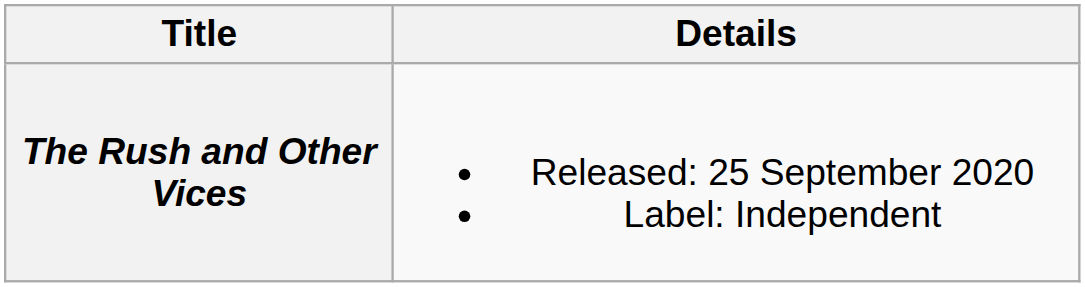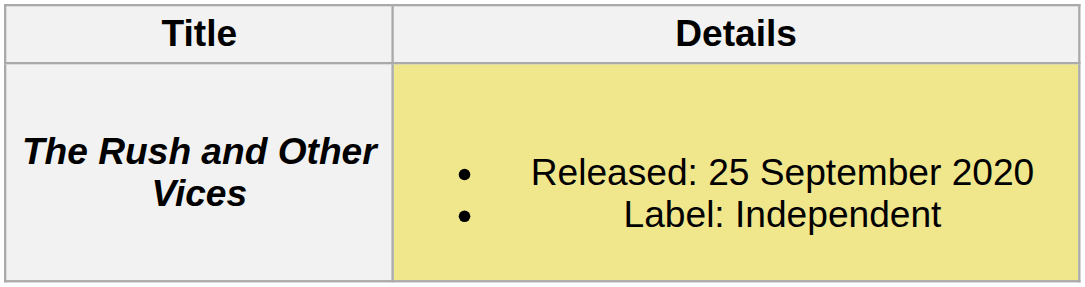The Rush and Other Vices | Details: no background -> khaki background
